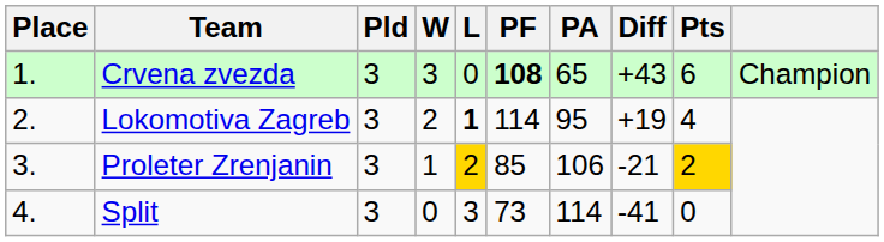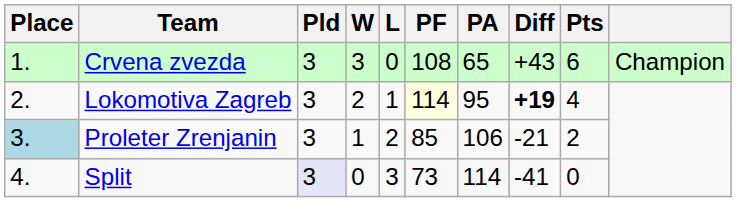Crvena zvezda | PF: bold -> normal
Lokomotiva Zagreb | L: bold -> normal
Lokomotiva Zagreb | PF: no background -> lightyellow background
Lokomotiva Zagreb | Diff: normal -> bold
Proleter Zrenjanin | Place: no background -> lightblue background
Proleter Zrenjanin | L: gold background -> no background
Proleter Zrenjanin | Pts: gold background -> no background
Split | Pld: no background -> lavender background
